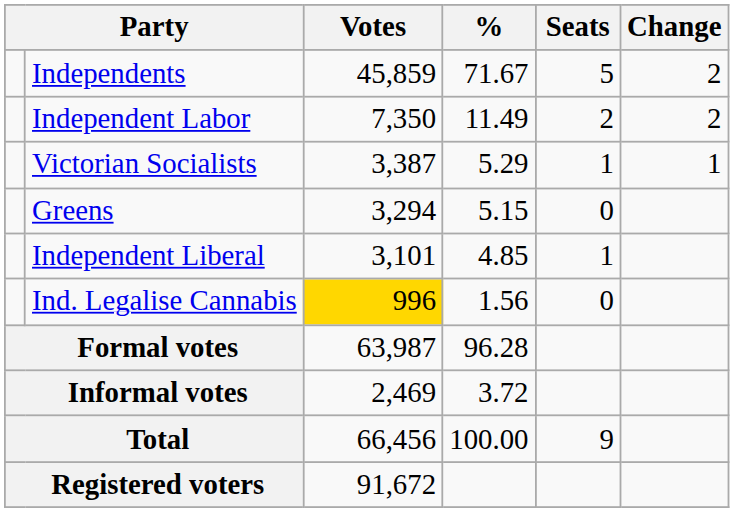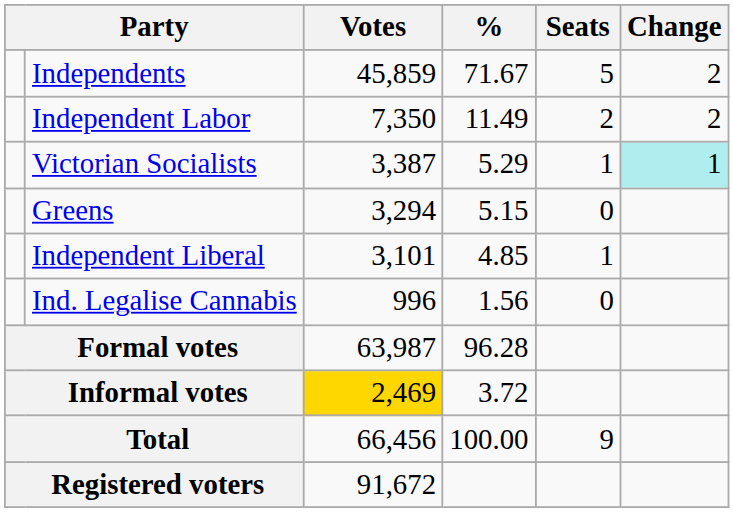Victorian Socialists | Change: no background -> paleturquoise background
Ind. Legalise Cannabis | Votes: gold background -> no background
Informal votes | Votes: no background -> gold background
